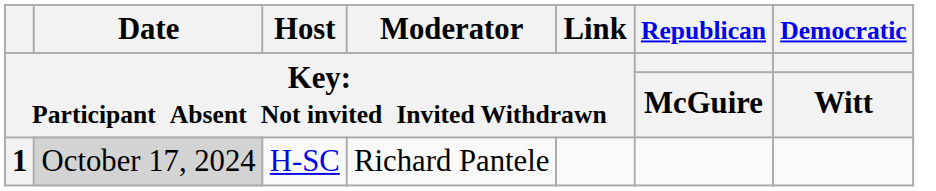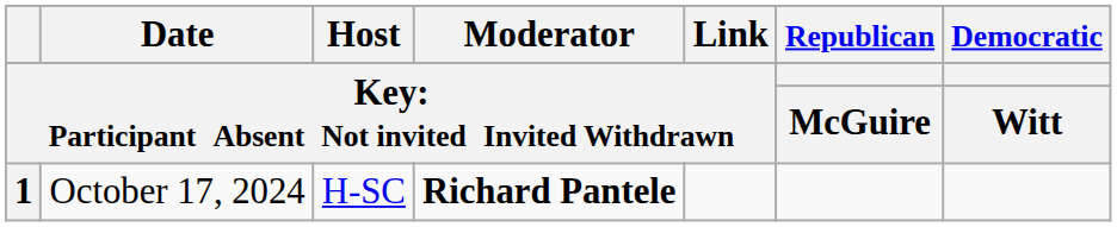1 | column 2: lightgrey background -> no background
1 | column 4: normal -> bold
